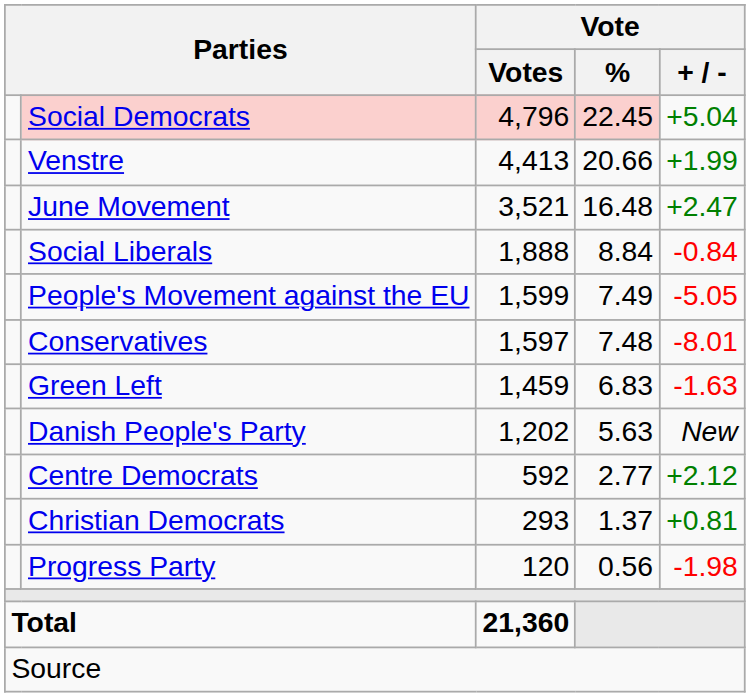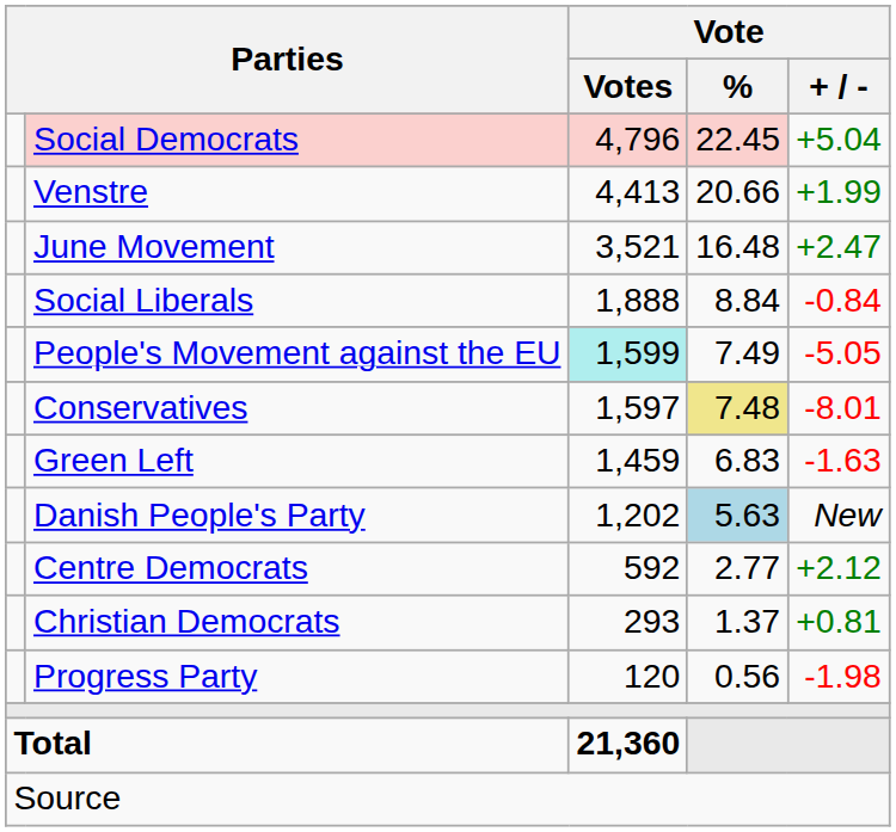People's Movement against the EU | Vote / Votes: no background -> paleturquoise background
Conservatives | Vote / %: no background -> khaki background
Danish People's Party | Vote / %: no background -> lightblue background
